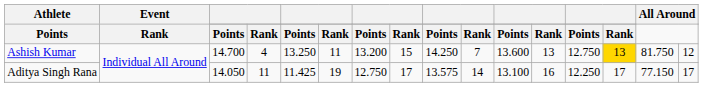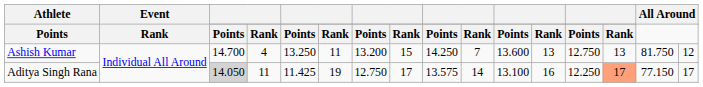row 3 | column 14: gold background -> no background
row 4 | column 3: no background -> lightgrey background
row 4 | column 14: no background -> lightsalmon background
